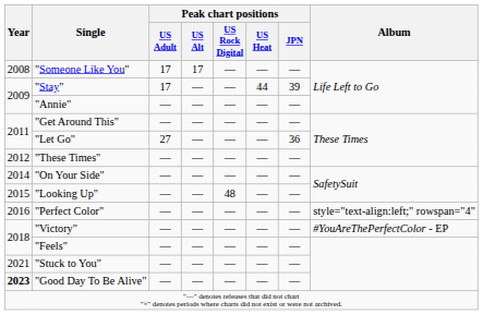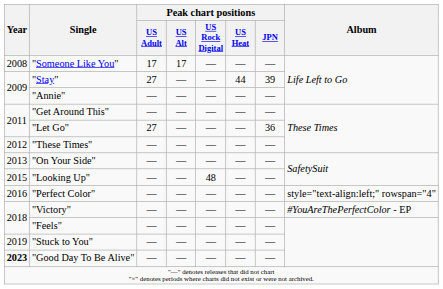"Stay" | Peak chart positions / US Adult: 17 -> 27
"On Your Side" | Year: 2014 -> 2013
"Stuck to You" | Year: 2021 -> 2019
